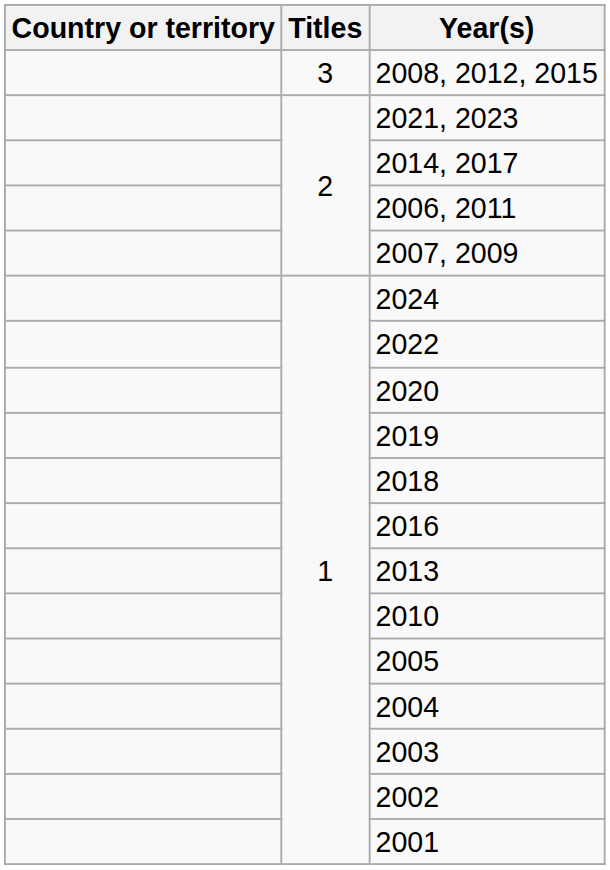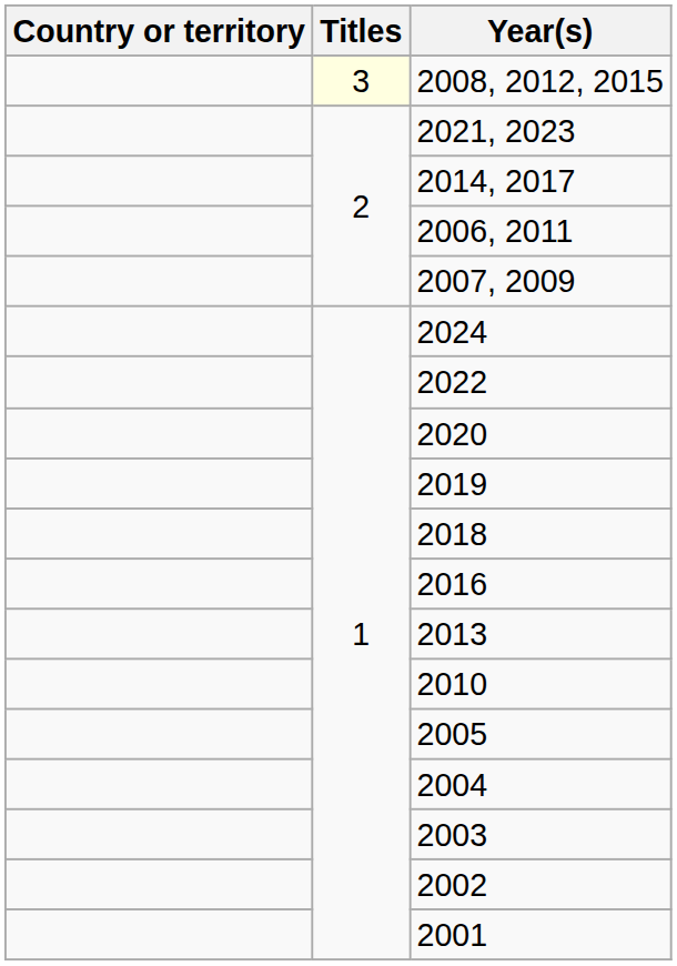2008, 2012, 2015 | Titles: no background -> lightyellow background
